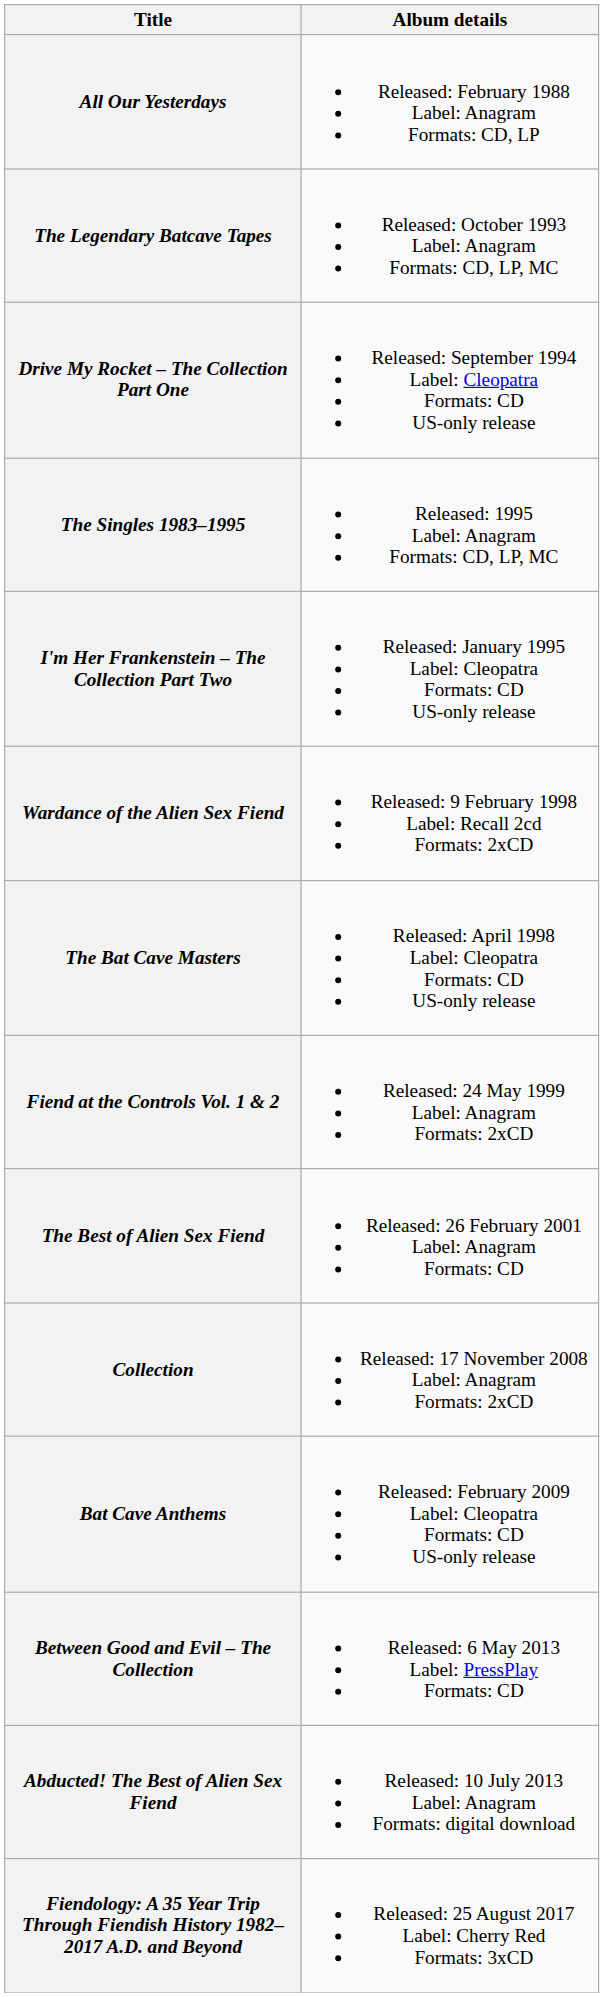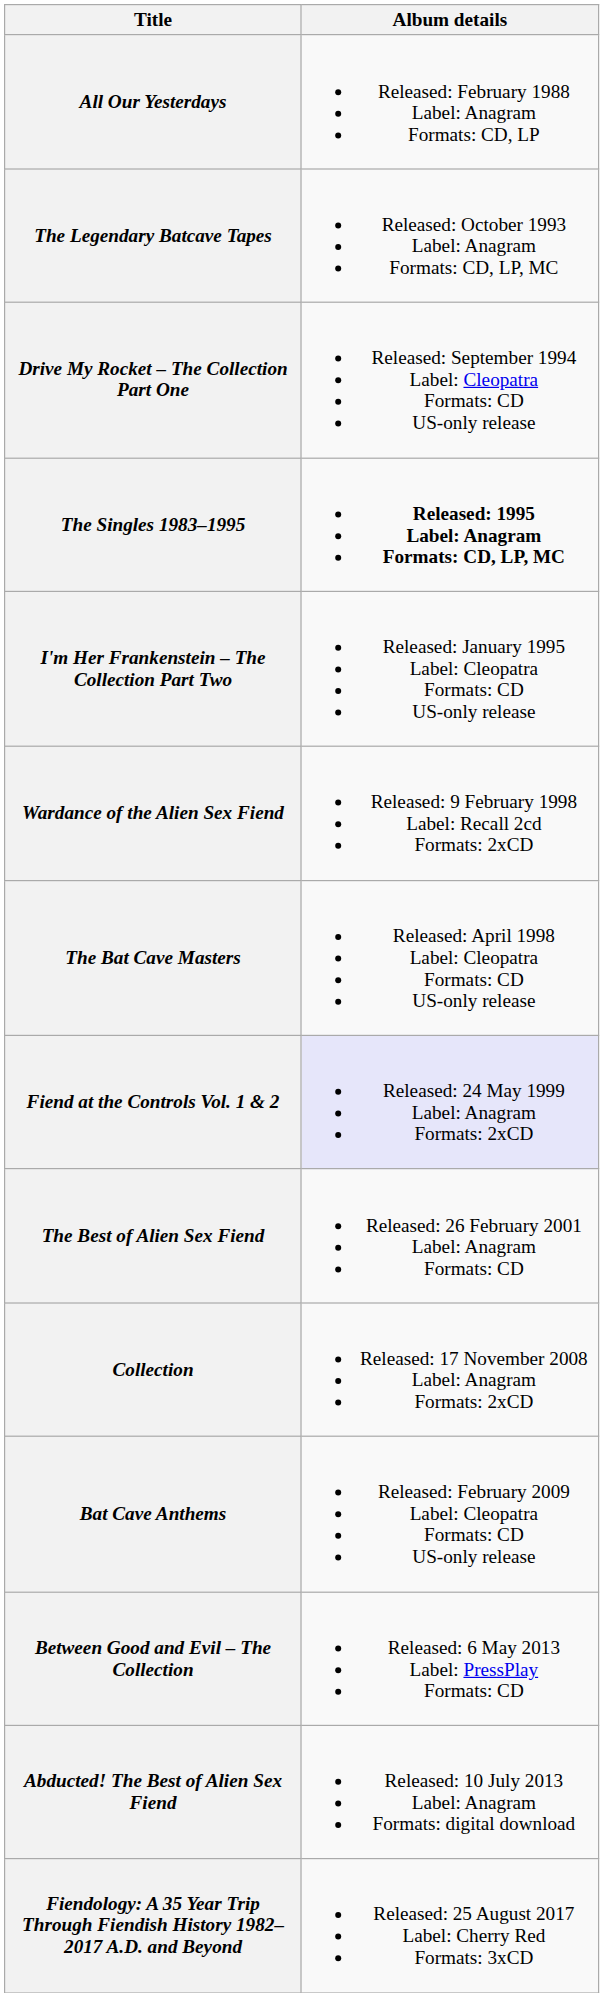The Singles 1983–1995 | Album details: normal -> bold
Fiend at the Controls Vol. 1 & 2 | Album details: no background -> lavender background
